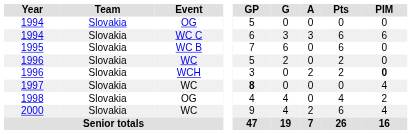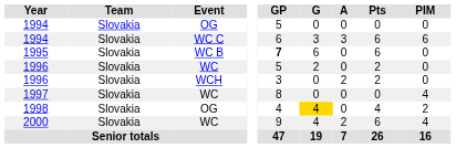1995 | GP: normal -> bold
1996 / WCH | PIM: bold -> normal
1997 | GP: bold -> normal
1998 | G: no background -> gold background
